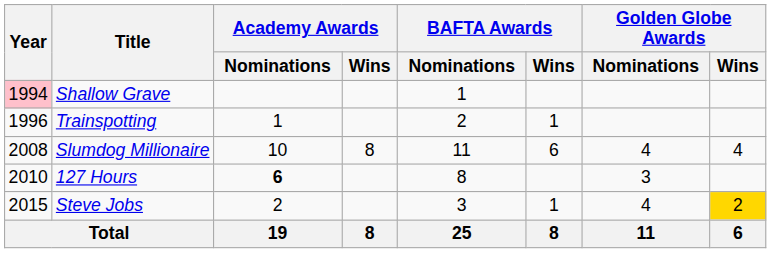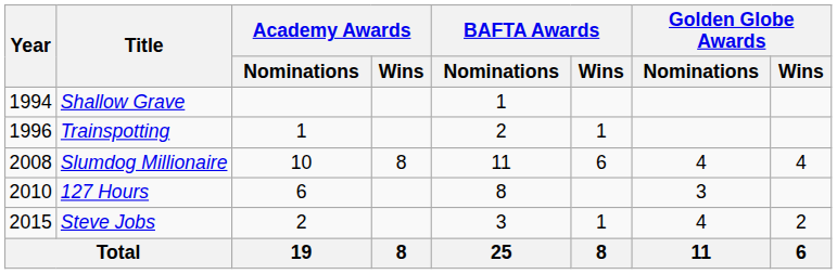Shallow Grave | Year: pink background -> no background
127 Hours | Academy Awards / Nominations: bold -> normal
Steve Jobs | Golden Globe Awards / Wins: gold background -> no background
